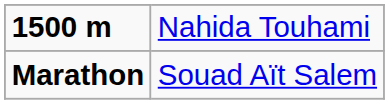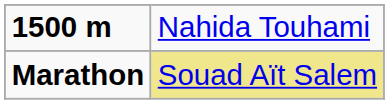Marathon | column 2: no background -> khaki background
